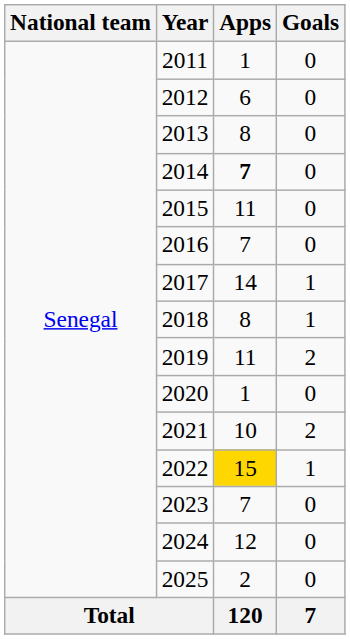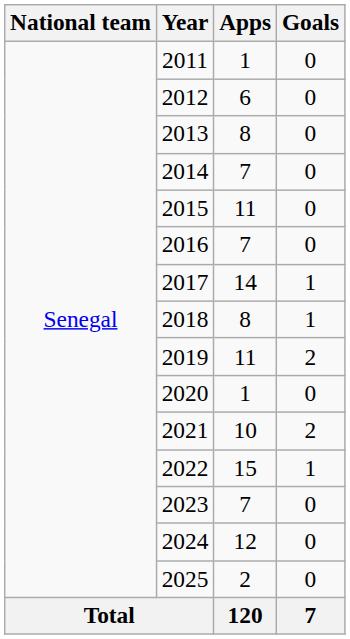2014 | Apps: bold -> normal
2022 | Apps: gold background -> no background
